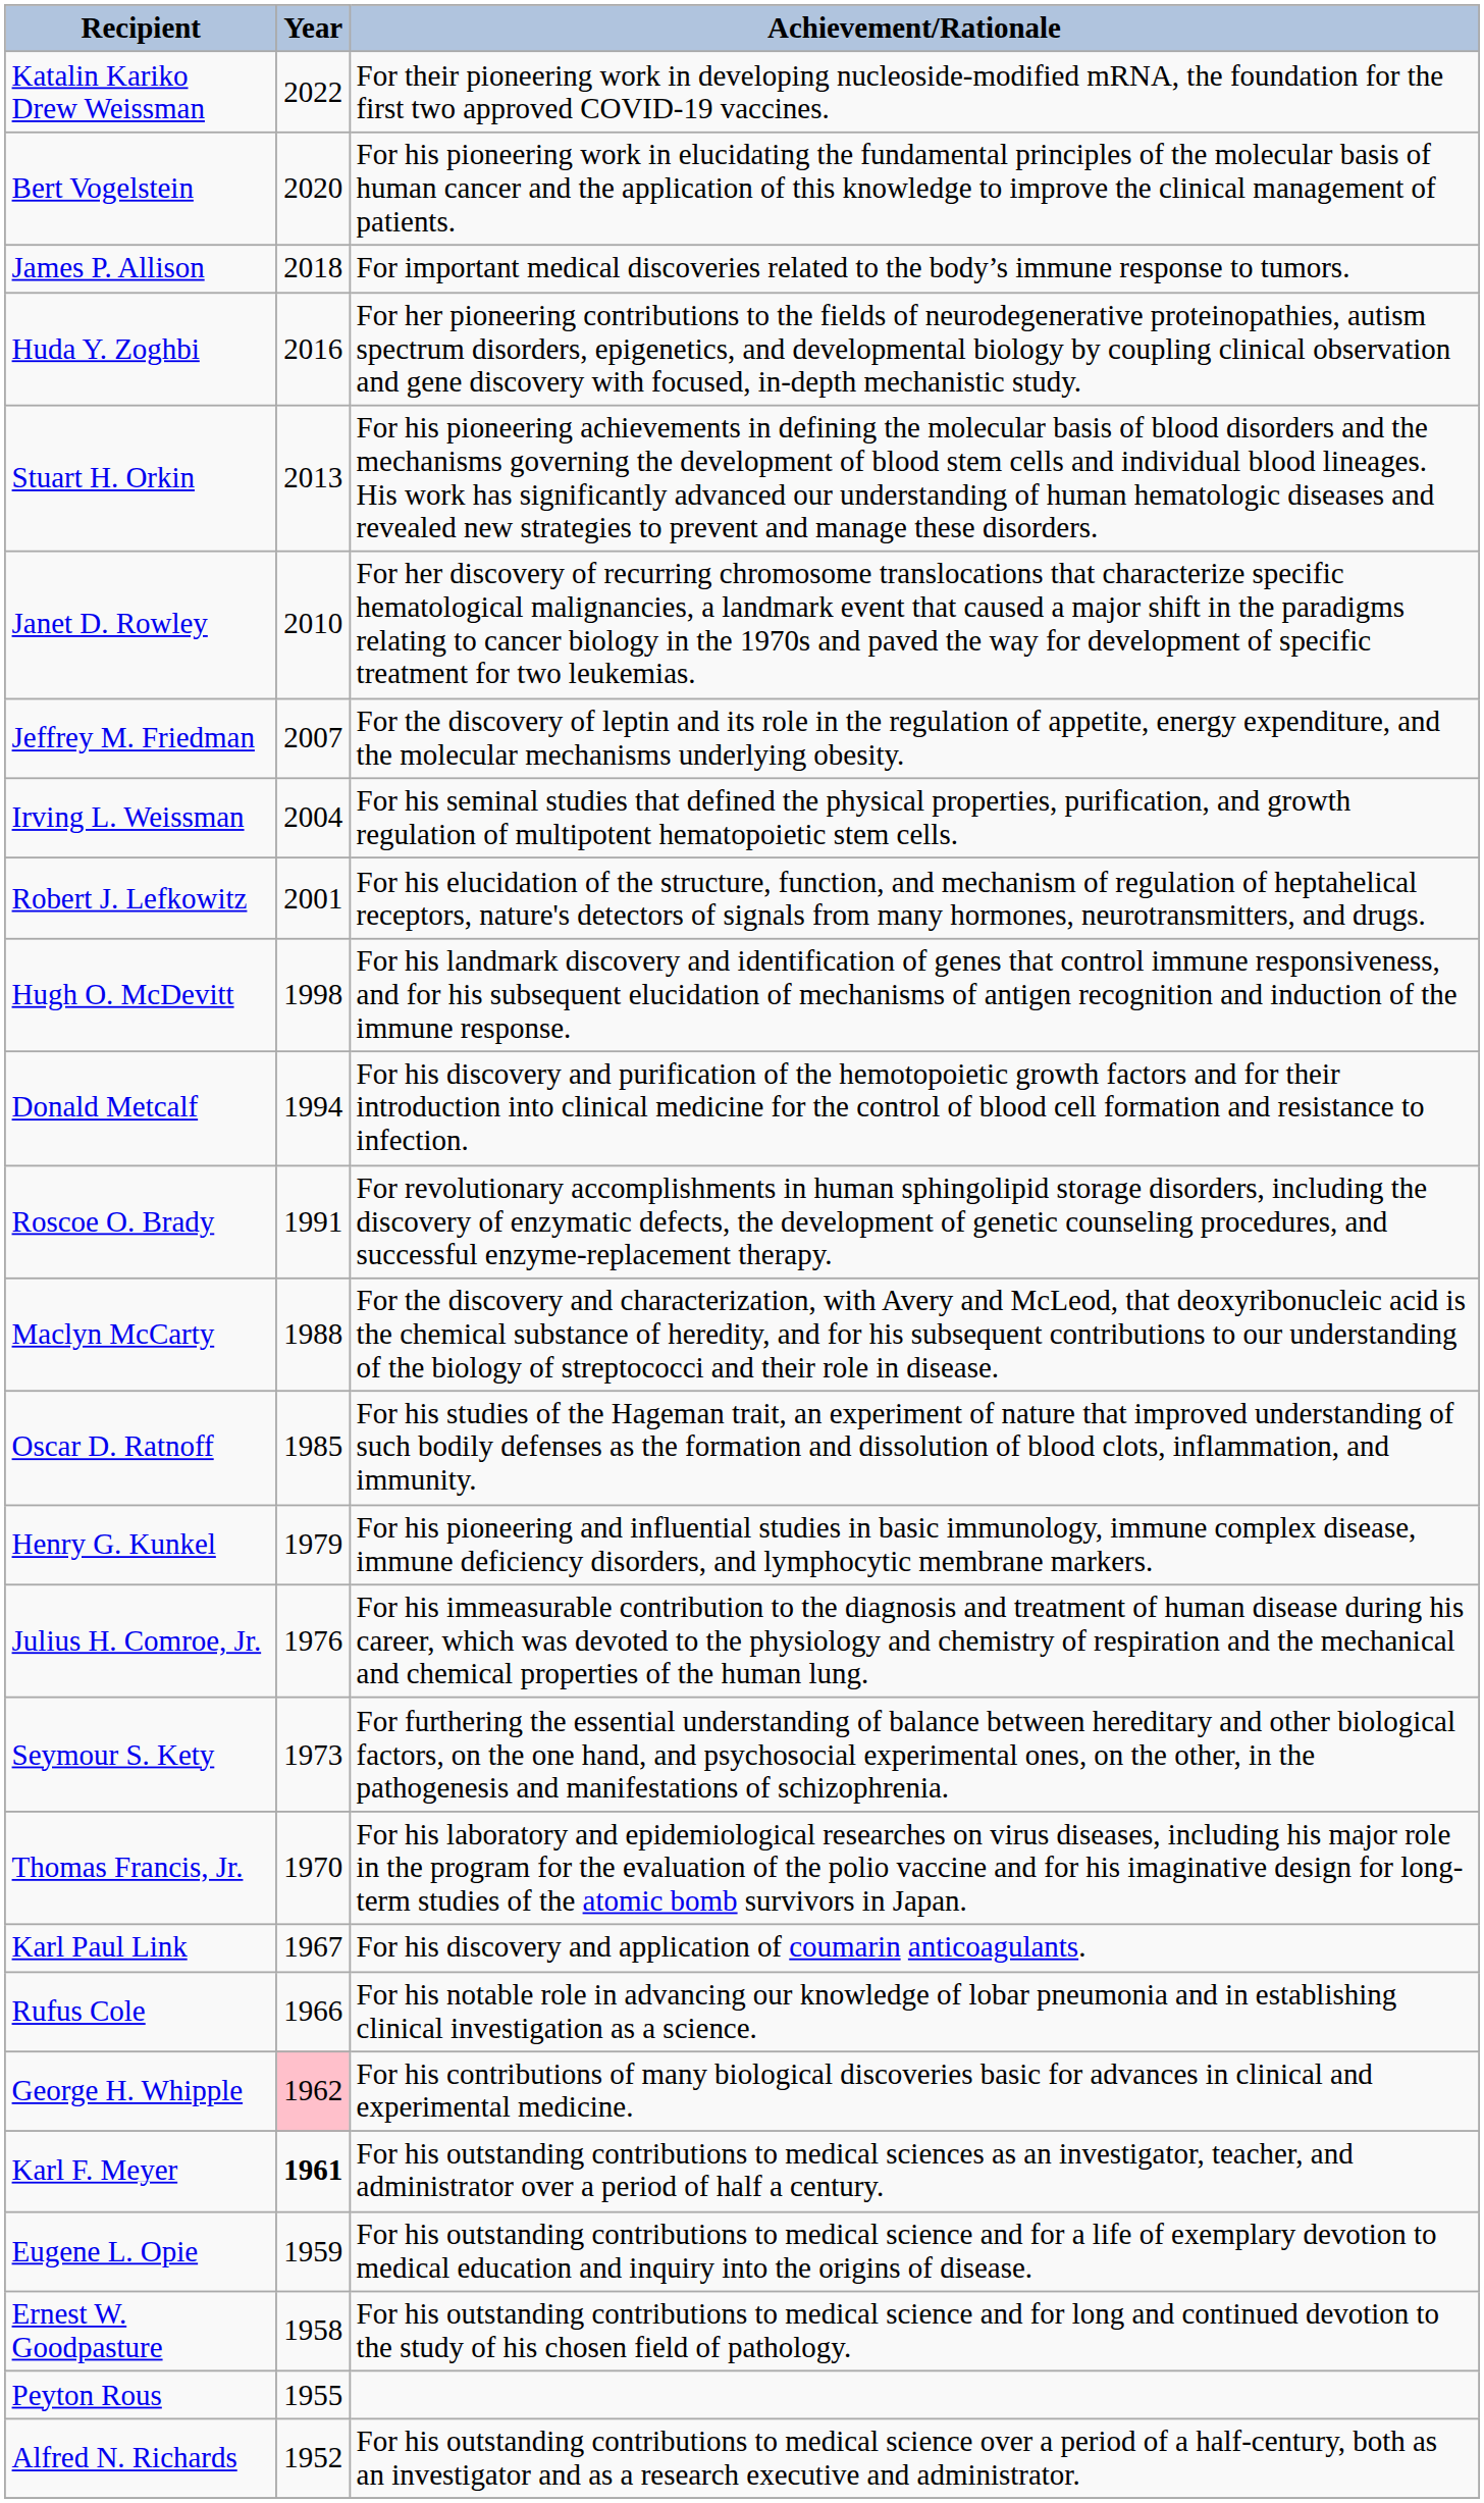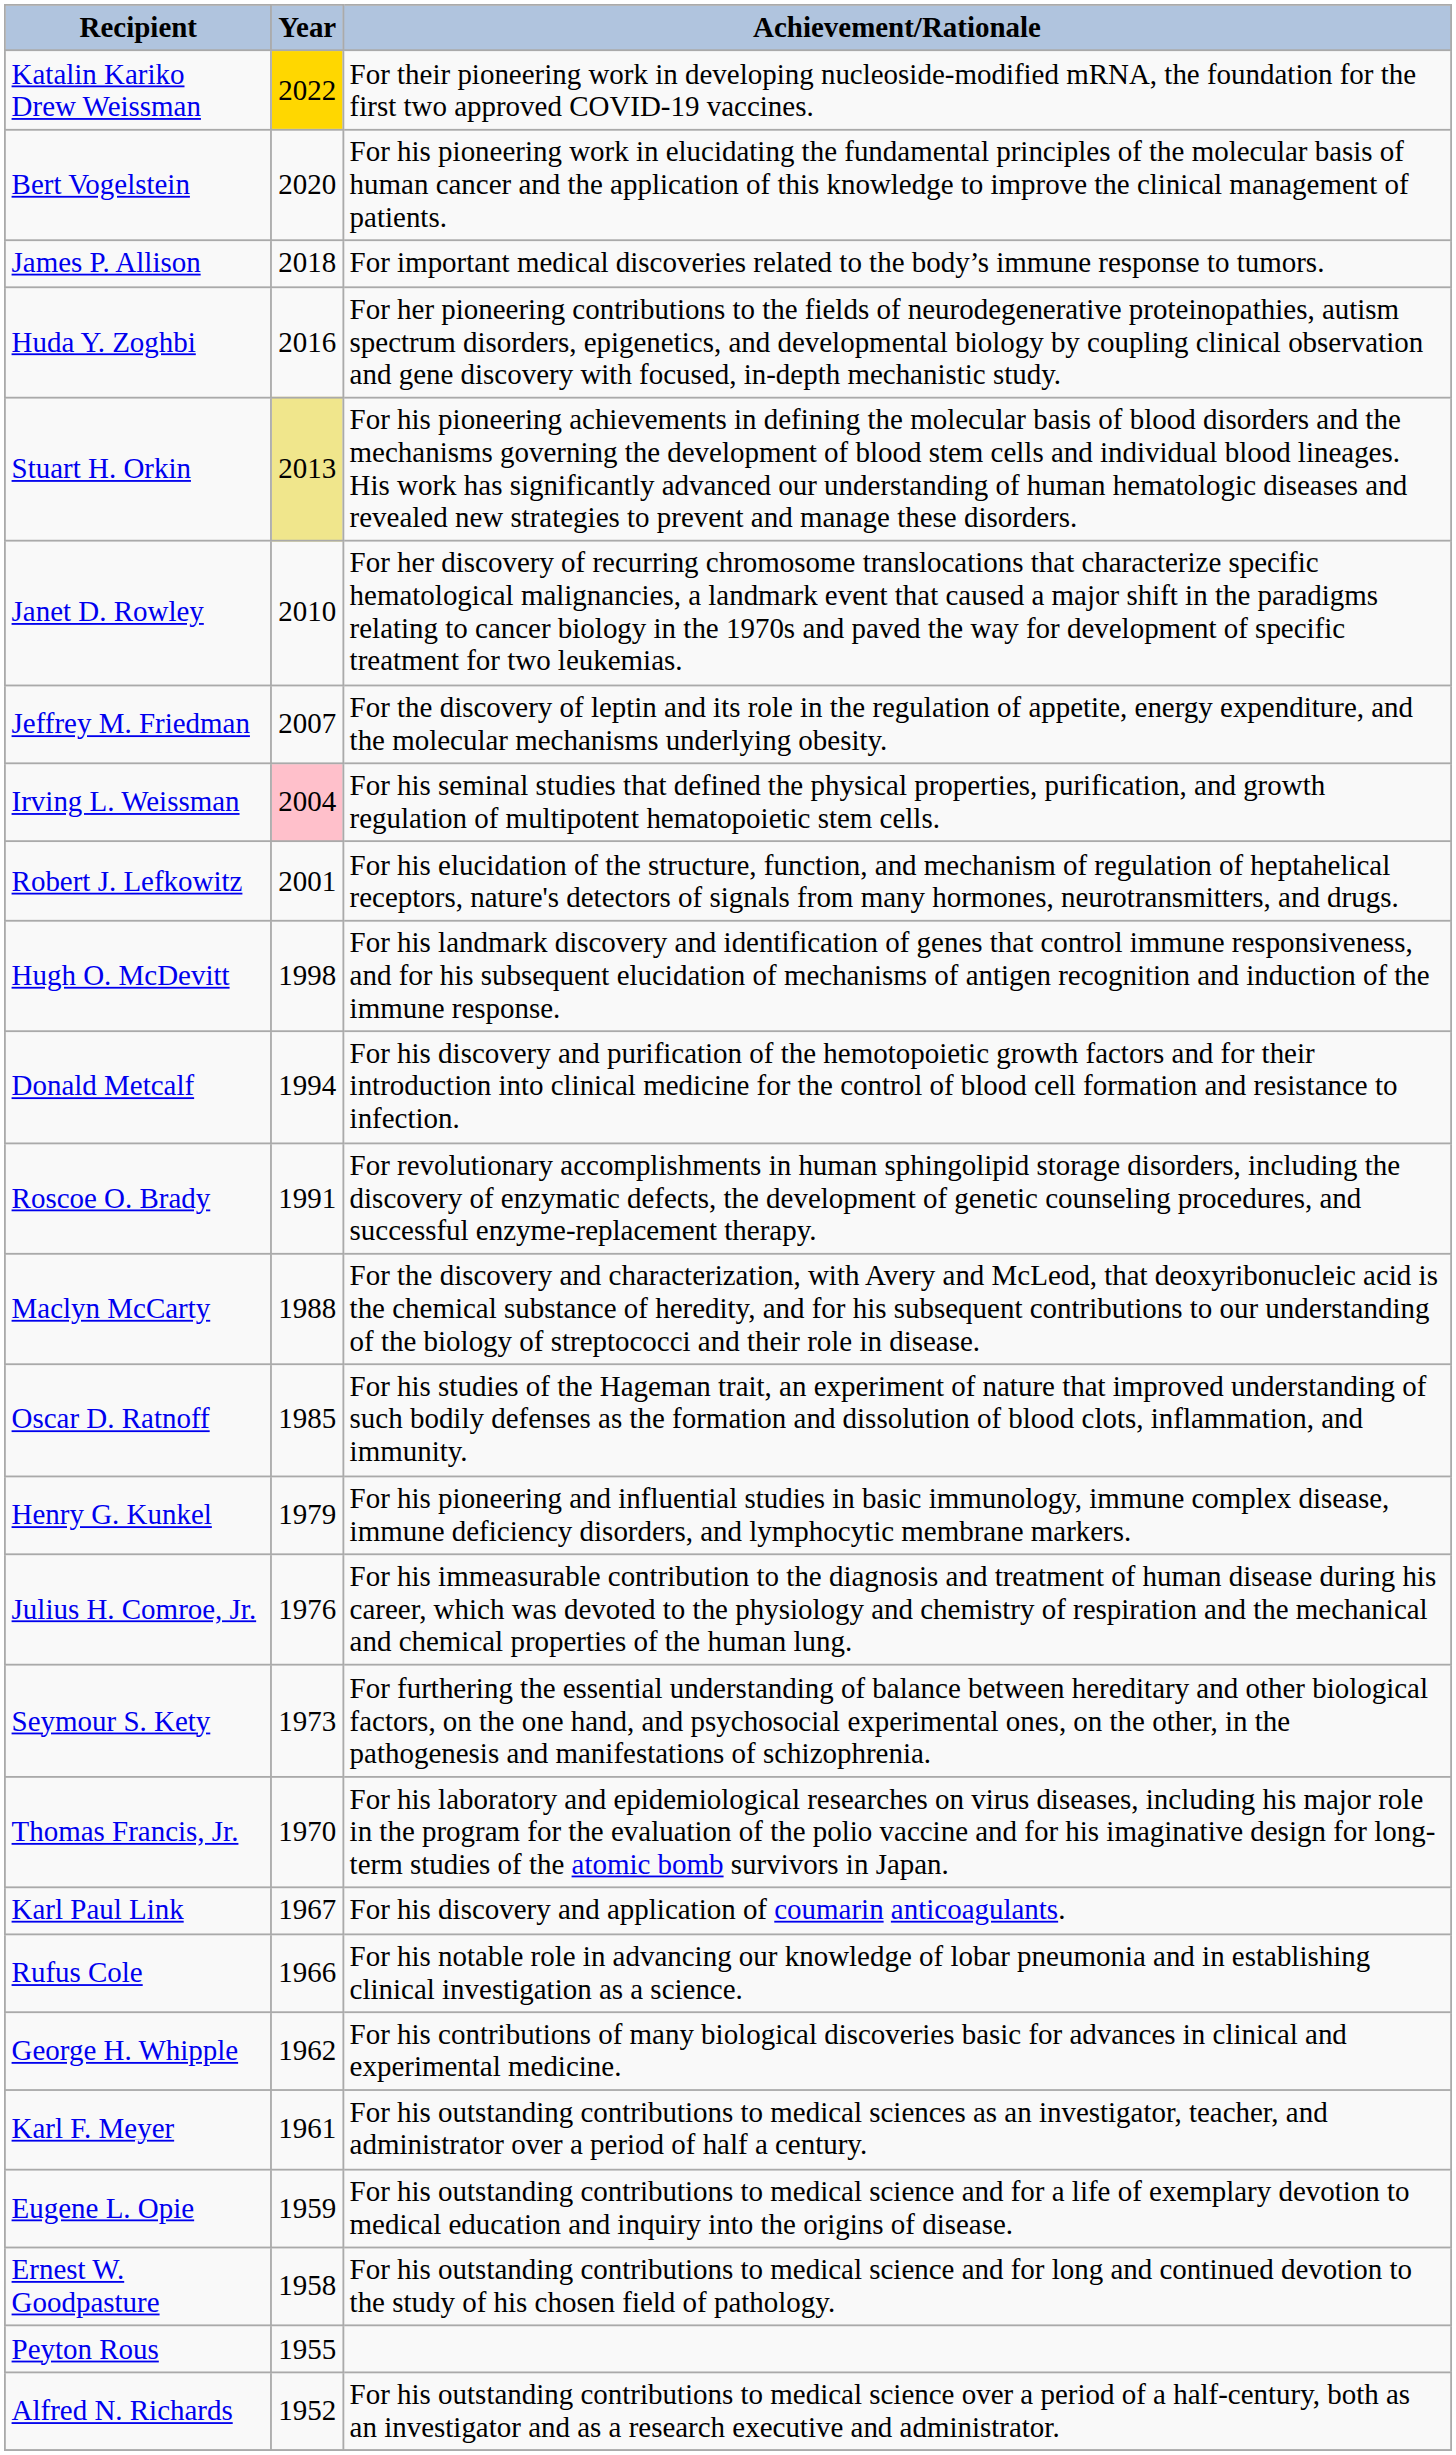Katalin Kariko Drew Weissman | Year: no background -> gold background
Stuart H. Orkin | Year: no background -> khaki background
Irving L. Weissman | Year: no background -> pink background
George H. Whipple | Year: pink background -> no background
Karl F. Meyer | Year: bold -> normal
